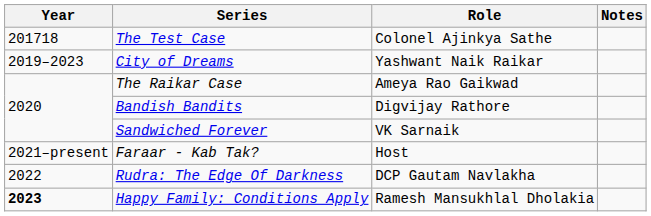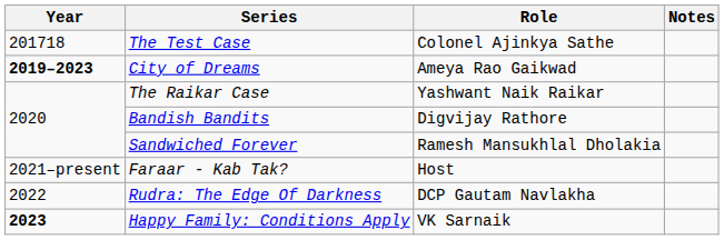City of Dreams | Year: normal -> bold
City of Dreams | Role: Yashwant Naik Raikar -> Ameya Rao Gaikwad
The Raikar Case | Role: Ameya Rao Gaikwad -> Yashwant Naik Raikar
Sandwiched Forever | Role: VK Sarnaik -> Ramesh Mansukhlal Dholakia
Happy Family: Conditions Apply | Role: Ramesh Mansukhlal Dholakia -> VK Sarnaik
